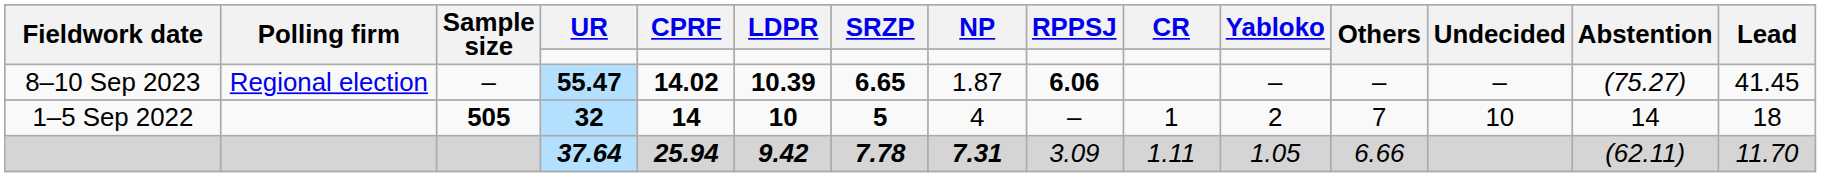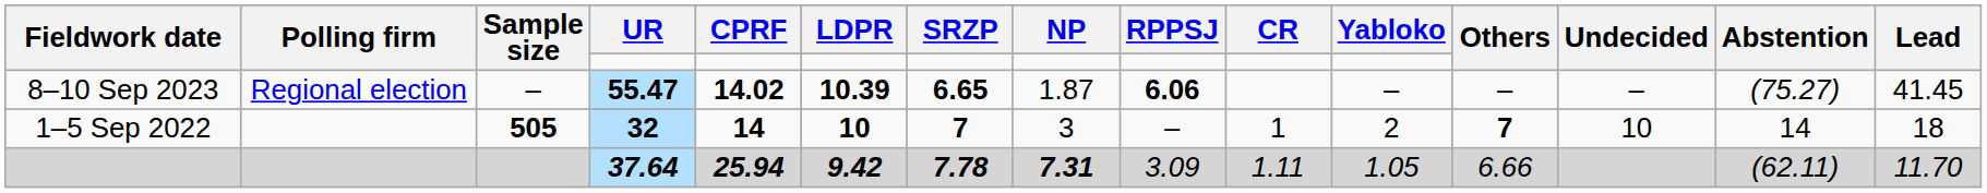1–5 Sep 2022 | SRZP: 5 -> 7
1–5 Sep 2022 | NP: 4 -> 3
1–5 Sep 2022 | Others: normal -> bold
